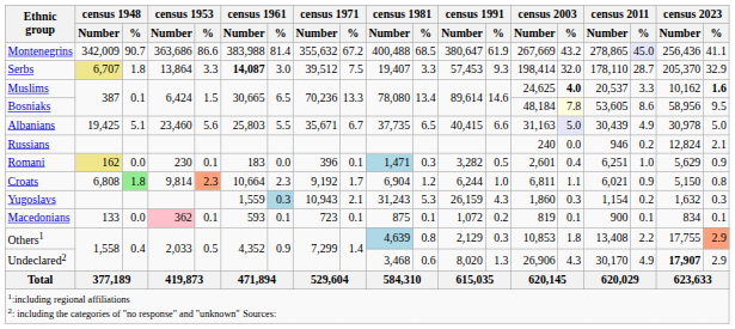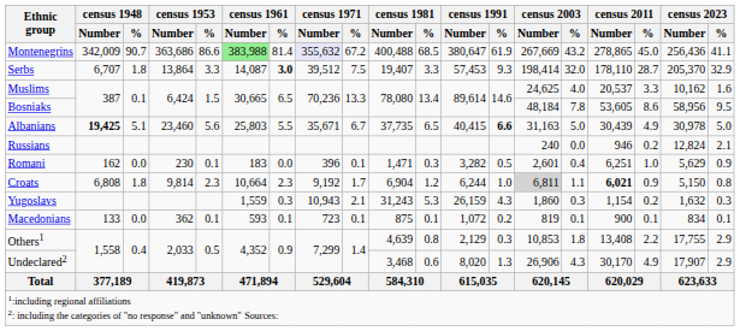Montenegrins | census 1961 / Number: no background -> lightgreen background
Montenegrins | census 1971 / Number: no background -> lavender background
Montenegrins | census 2011 / %: lavender background -> no background
Serbs | census 1948 / Number: khaki background -> no background
Serbs | census 1961 / Number: bold -> normal
Serbs | census 1961 / %: normal -> bold
Muslims | census 2003 / %: bold -> normal
Muslims | census 2023 / %: bold -> normal
Bosniaks | census 2003 / %: lightyellow background -> no background
Albanians | census 1948 / Number: normal -> bold
Albanians | census 1991 / %: normal -> bold
Albanians | census 2003 / %: lavender background -> no background
Romani | census 1948 / Number: khaki background -> no background
Romani | census 1981 / Number: lightblue background -> no background
Croats | census 1948 / %: lightgreen background -> no background
Croats | census 1953 / %: lightsalmon background -> no background
Croats | census 2003 / Number: no background -> lightgrey background
Croats | census 2011 / Number: normal -> bold
Yugoslavs | census 1961 / %: lightblue background -> no background
Macedonians | census 1953 / Number: pink background -> no background
Others1 | census 1981 / Number: lightblue background -> no background
Others1 | census 2023 / %: lightsalmon background -> no background
Undeclared2 | census 2023 / Number: bold -> normal
